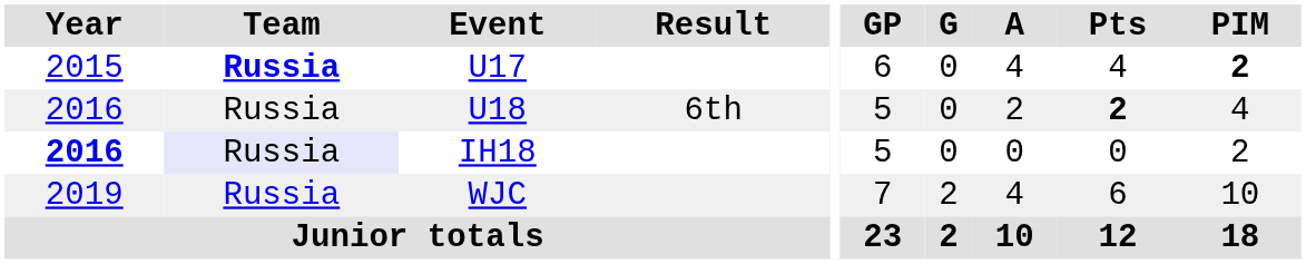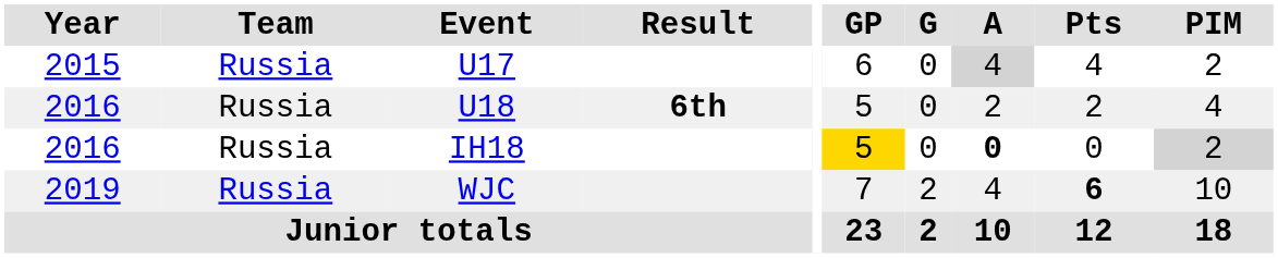U17 | Team: bold -> normal
U17 | A: no background -> lightgrey background
U17 | PIM: bold -> normal
U18 | Result: normal -> bold
U18 | Pts: bold -> normal
IH18 | Year: bold -> normal
IH18 | Team: lavender background -> no background
IH18 | GP: no background -> gold background
IH18 | A: normal -> bold
IH18 | PIM: no background -> lightgrey background
WJC | Pts: normal -> bold
